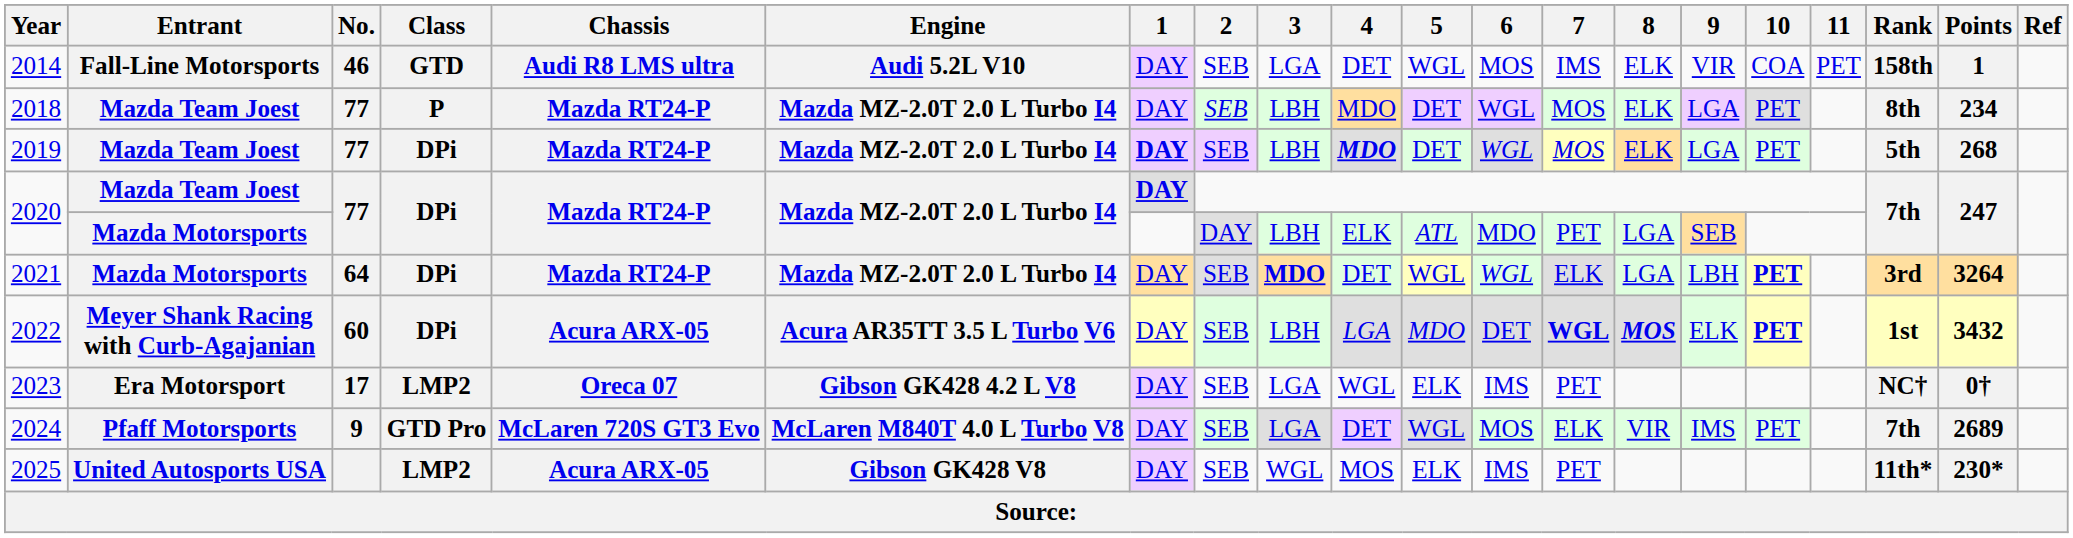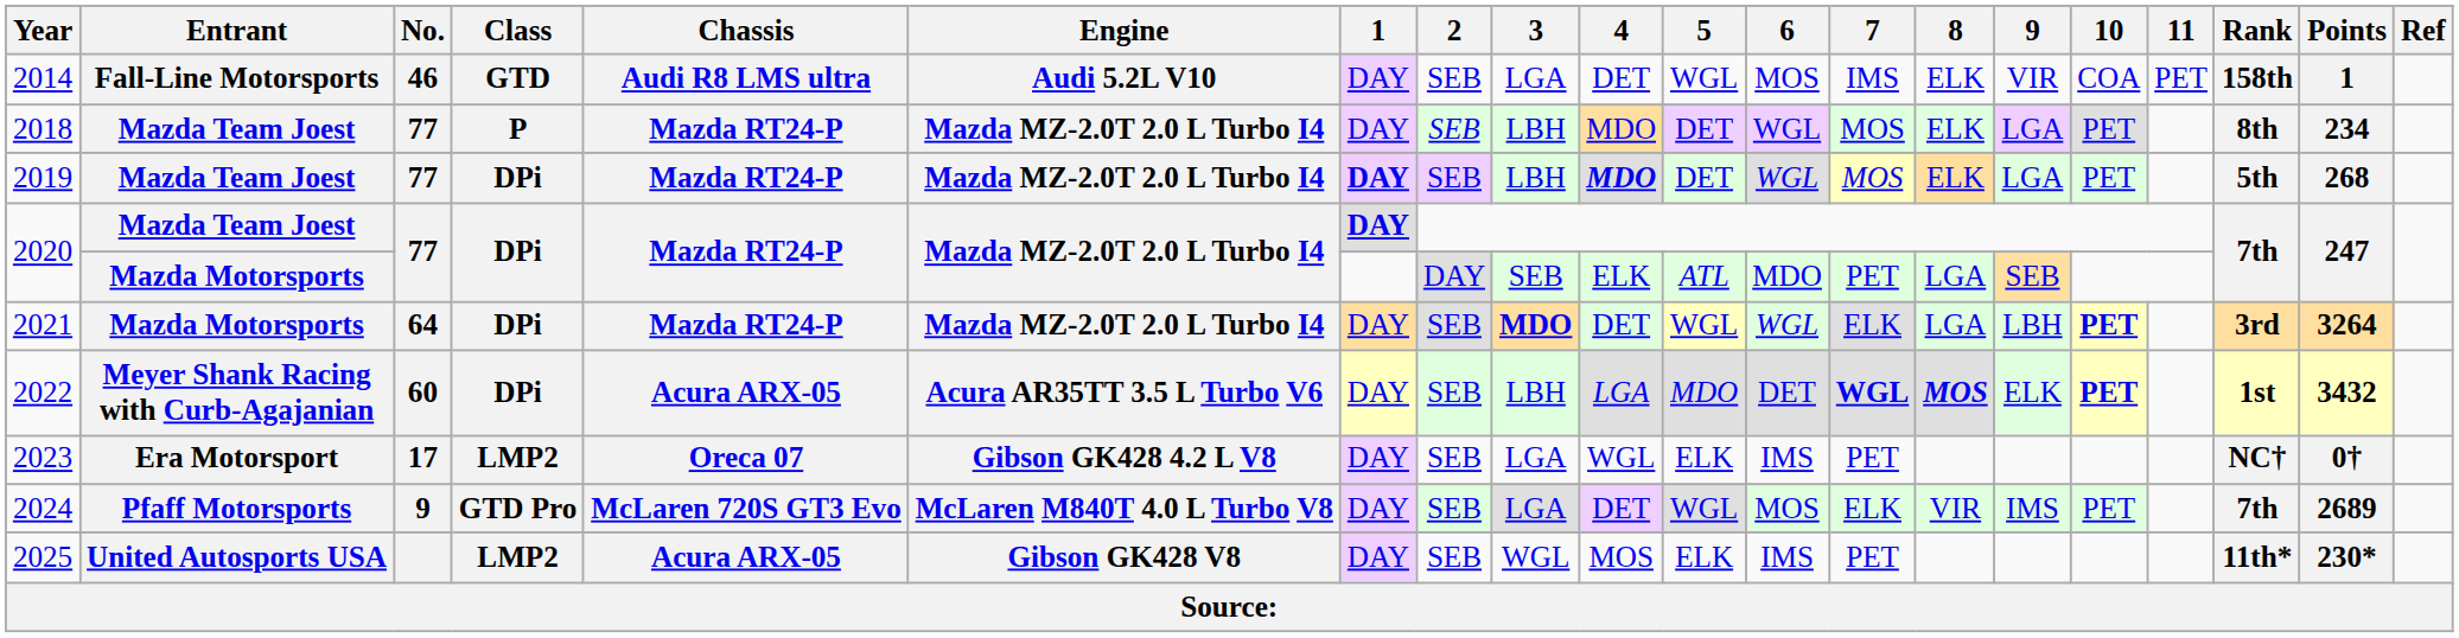2020 / Mazda Motorsports | 3: LBH -> SEB
